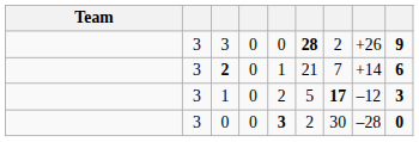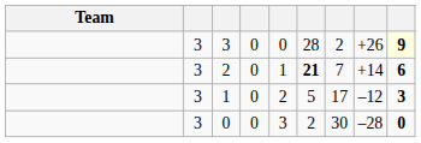row 2 | column 6: bold -> normal
row 2 | column 9: no background -> lightyellow background
row 3 | column 3: bold -> normal
row 3 | column 6: normal -> bold
row 4 | column 7: bold -> normal
row 5 | column 5: bold -> normal
